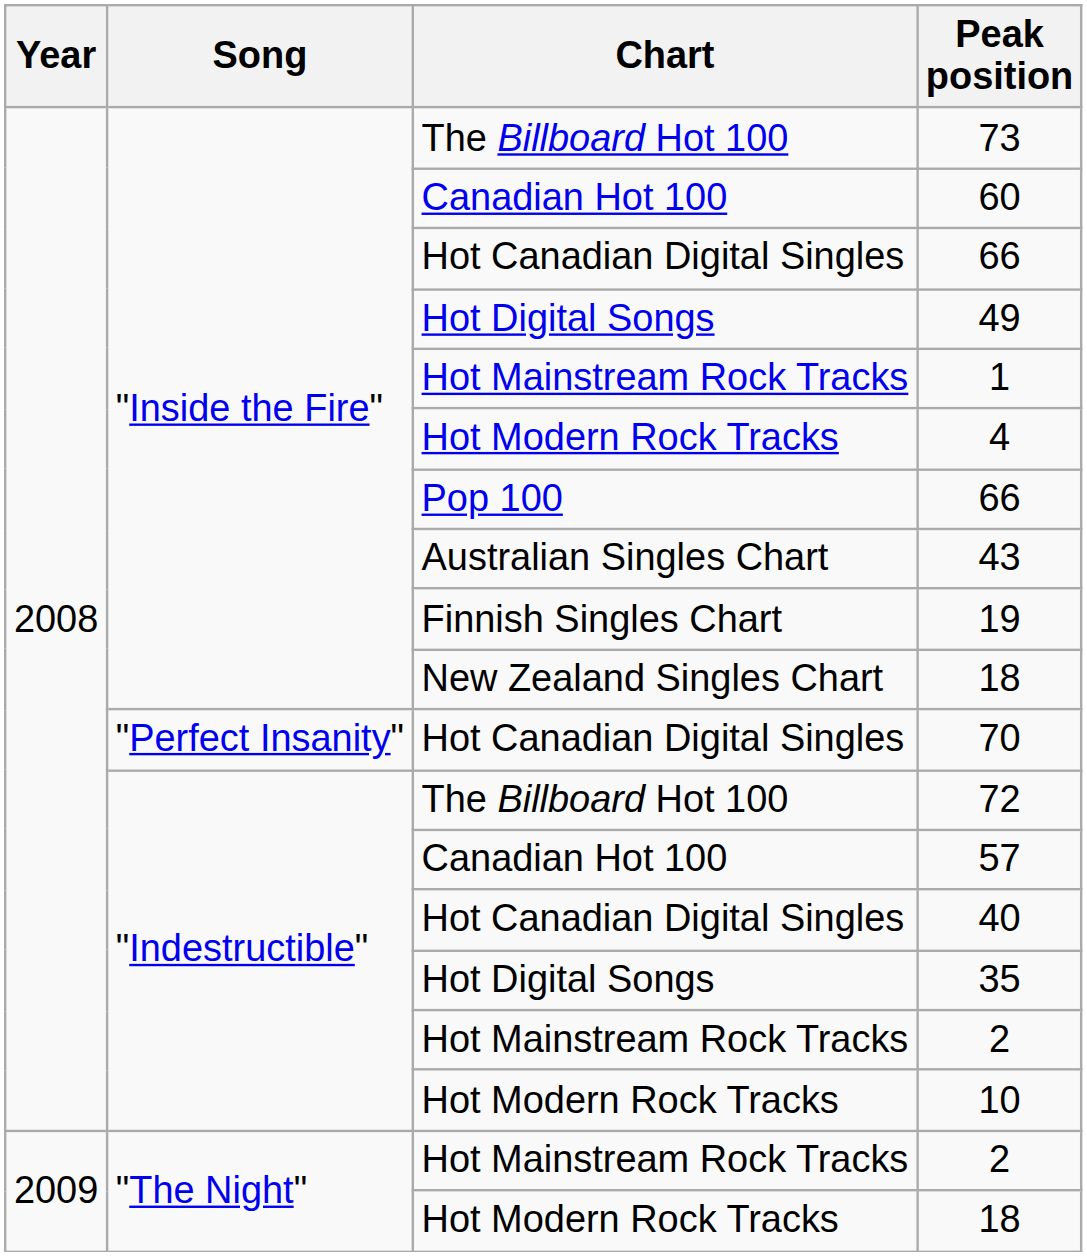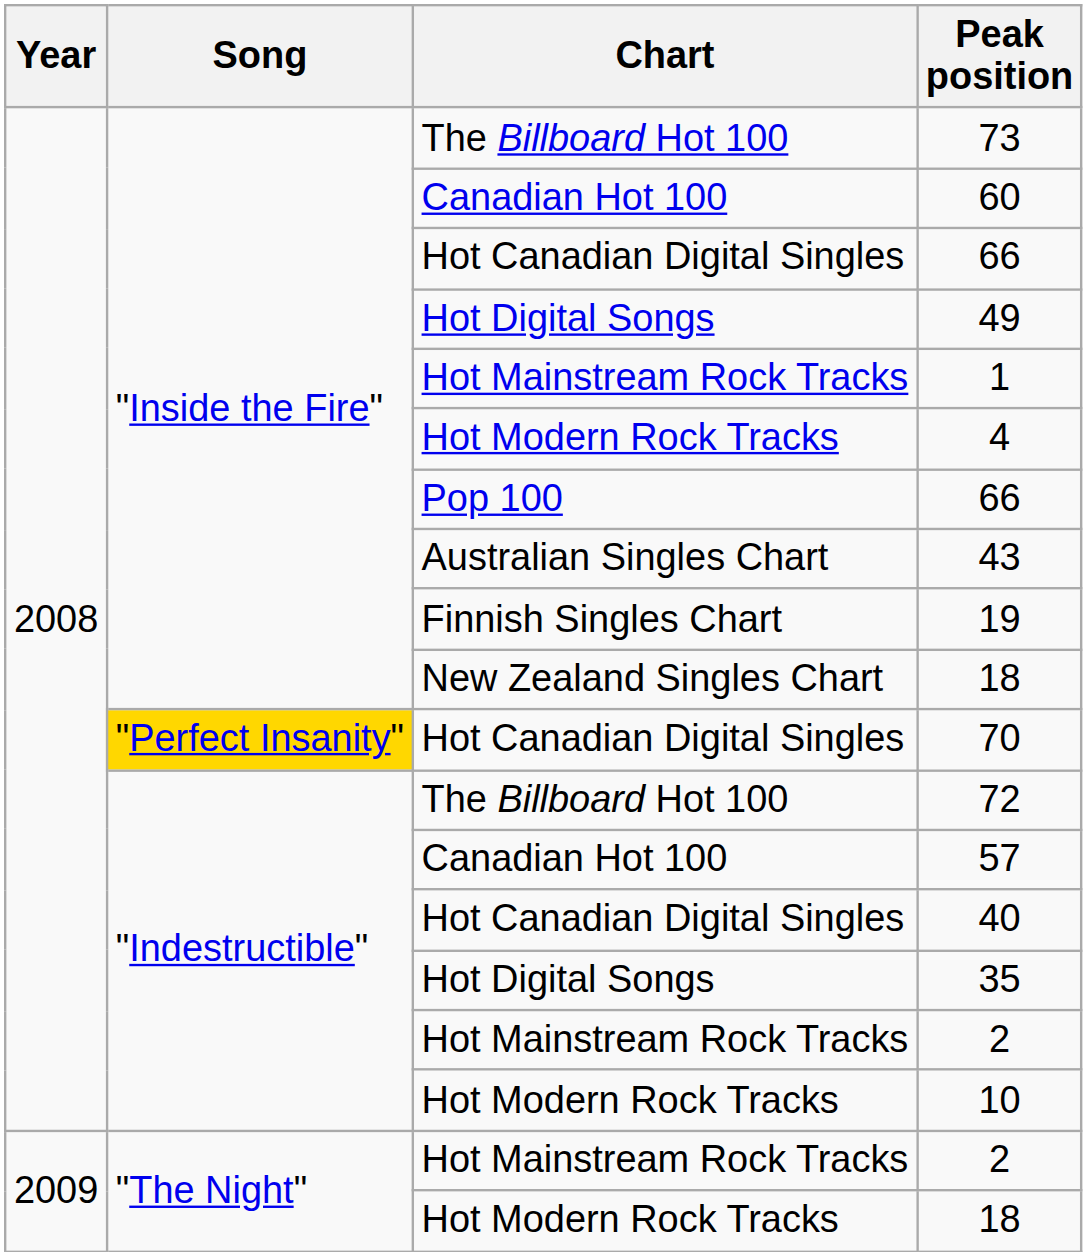70 | Song: no background -> gold background
